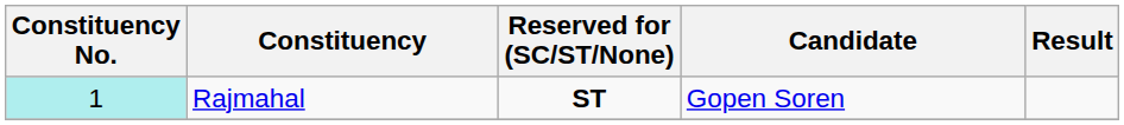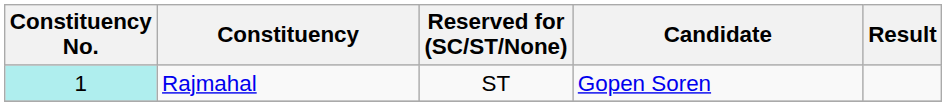Rajmahal | Reserved for (SC/ST/None): bold -> normal
